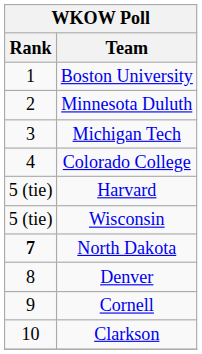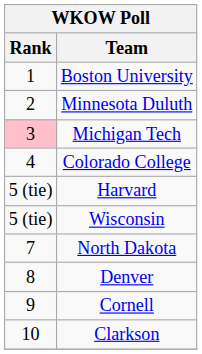Michigan Tech | Rank: no background -> pink background
North Dakota | Rank: bold -> normal
